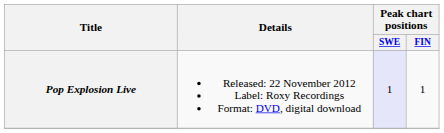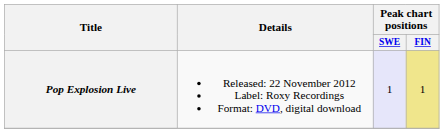Pop Explosion Live | Peak chart positions / FIN: no background -> khaki background
